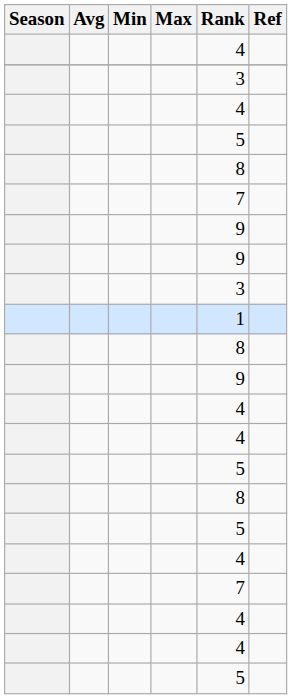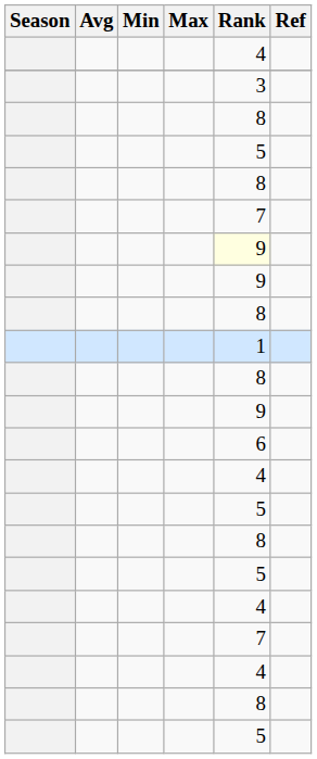row 4 | Rank: 4 -> 8
row 8 | Rank: no background -> lightyellow background
row 10 | Rank: 3 -> 8
row 14 | Rank: 4 -> 6
row 22 | Rank: 4 -> 8
